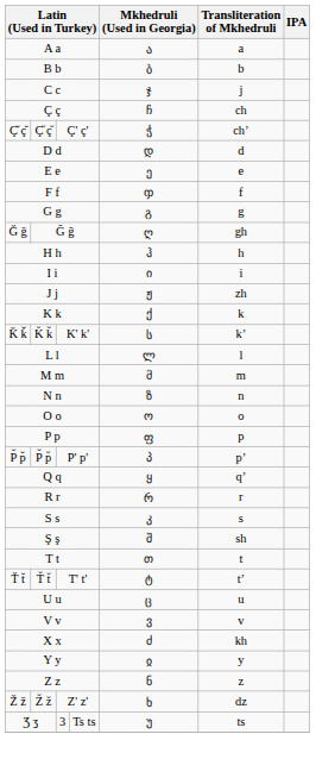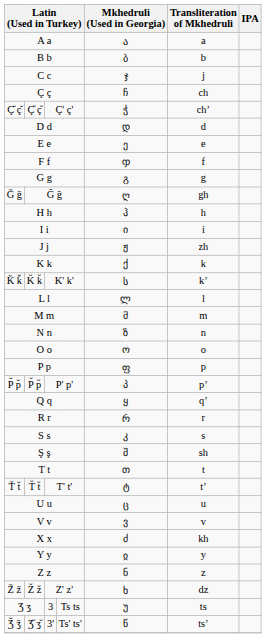+ row: Ǯ ǯ | Ʒ̆ ʒ̆ | 3' | Ts' ts' | წ | tsʼ
